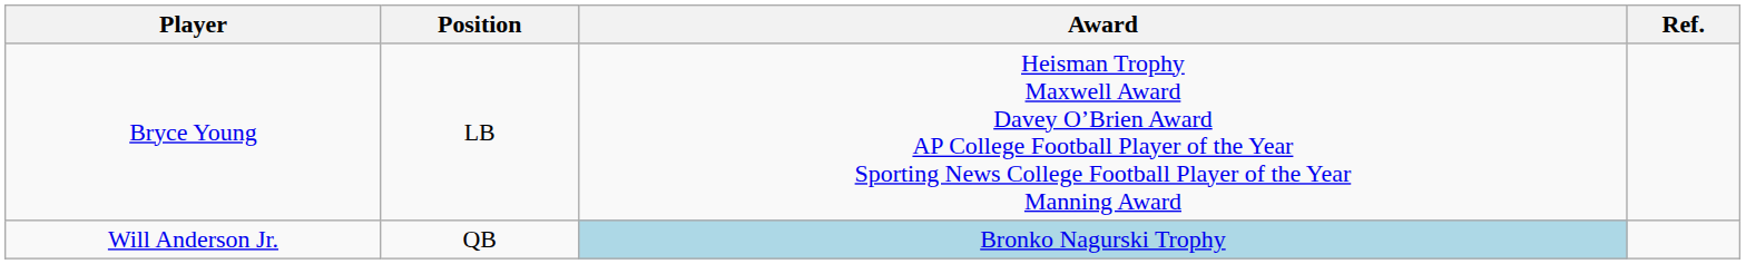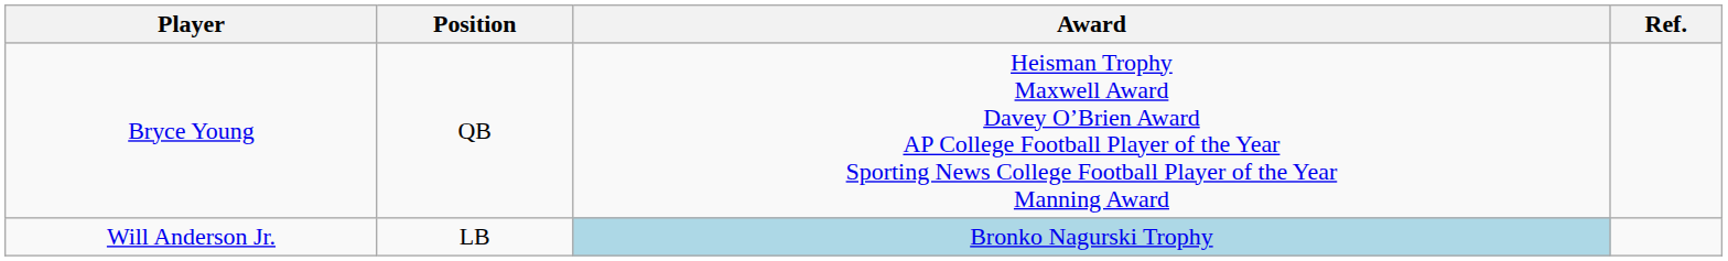Bryce Young | Position: LB -> QB
Will Anderson Jr. | Position: QB -> LB
